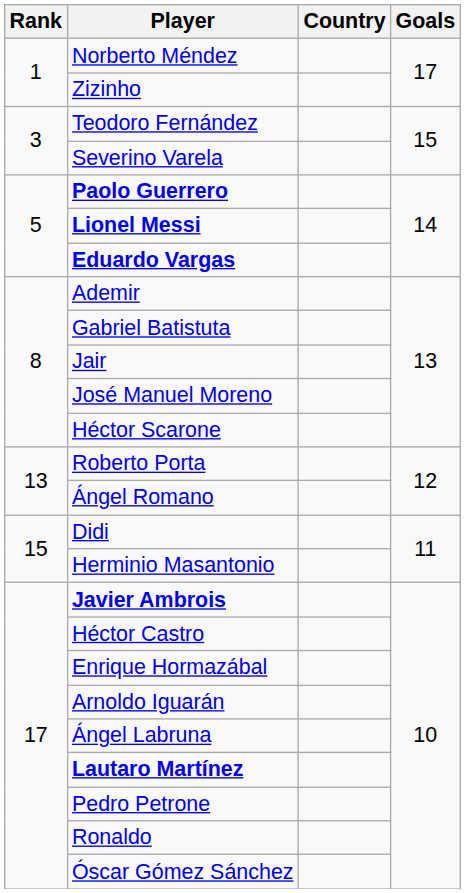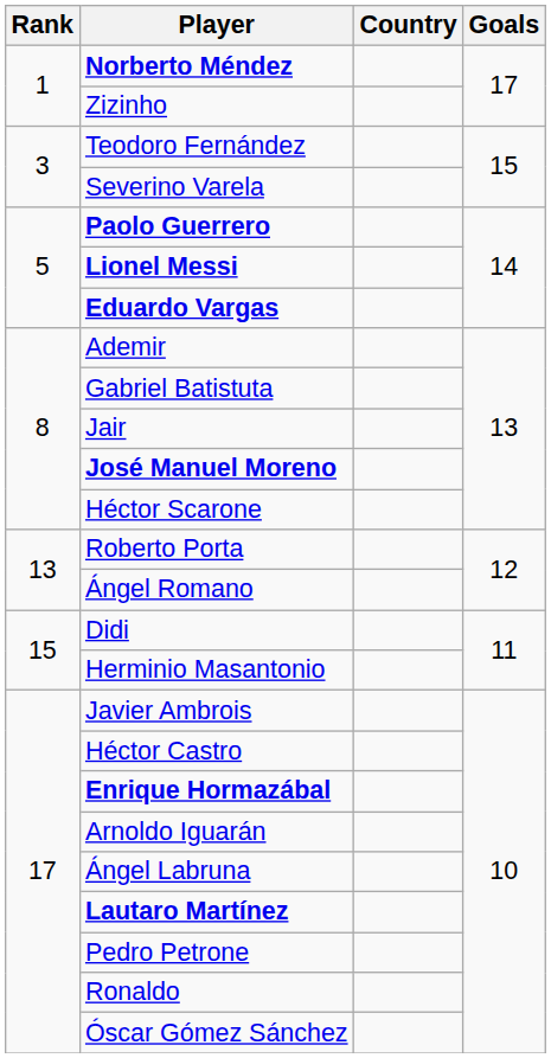Norberto Méndez | Player: normal -> bold
José Manuel Moreno | Player: normal -> bold
Javier Ambrois | Player: bold -> normal
Enrique Hormazábal | Player: normal -> bold
